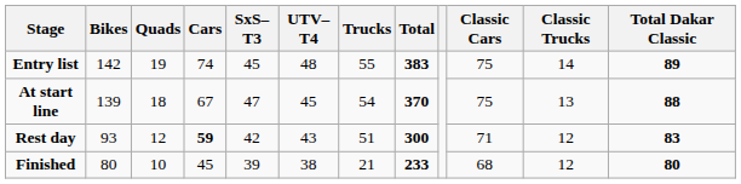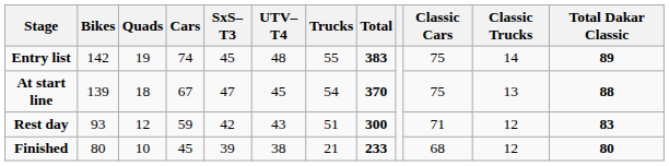Rest day | Cars: bold -> normal
